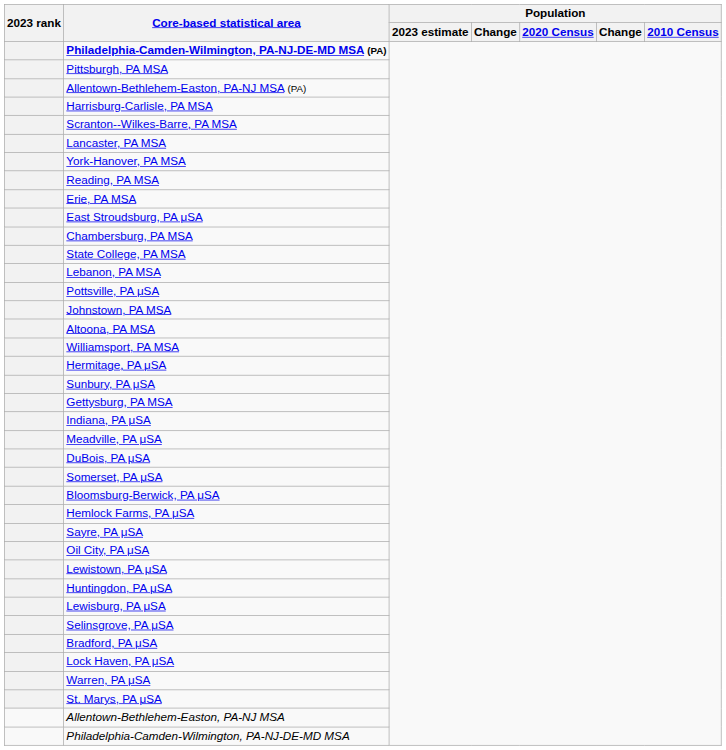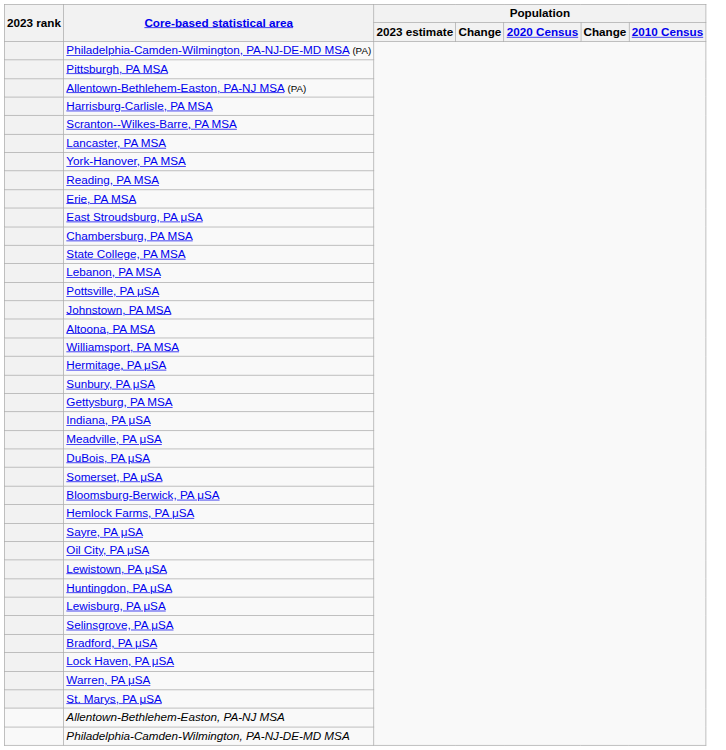Philadelphia-Camden-Wilmington, PA-NJ-DE-MD MSA (PA) | Core-based statistical area: bold -> normal
